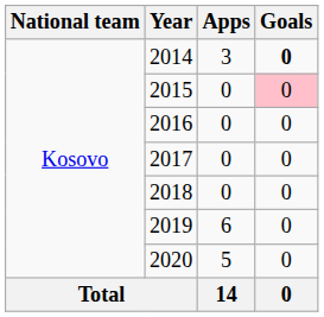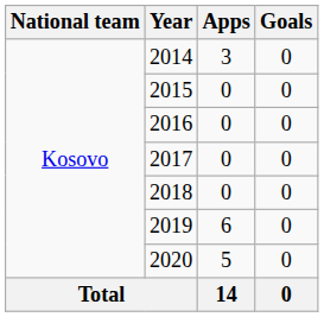2014 | Goals: bold -> normal
2015 | Goals: pink background -> no background
